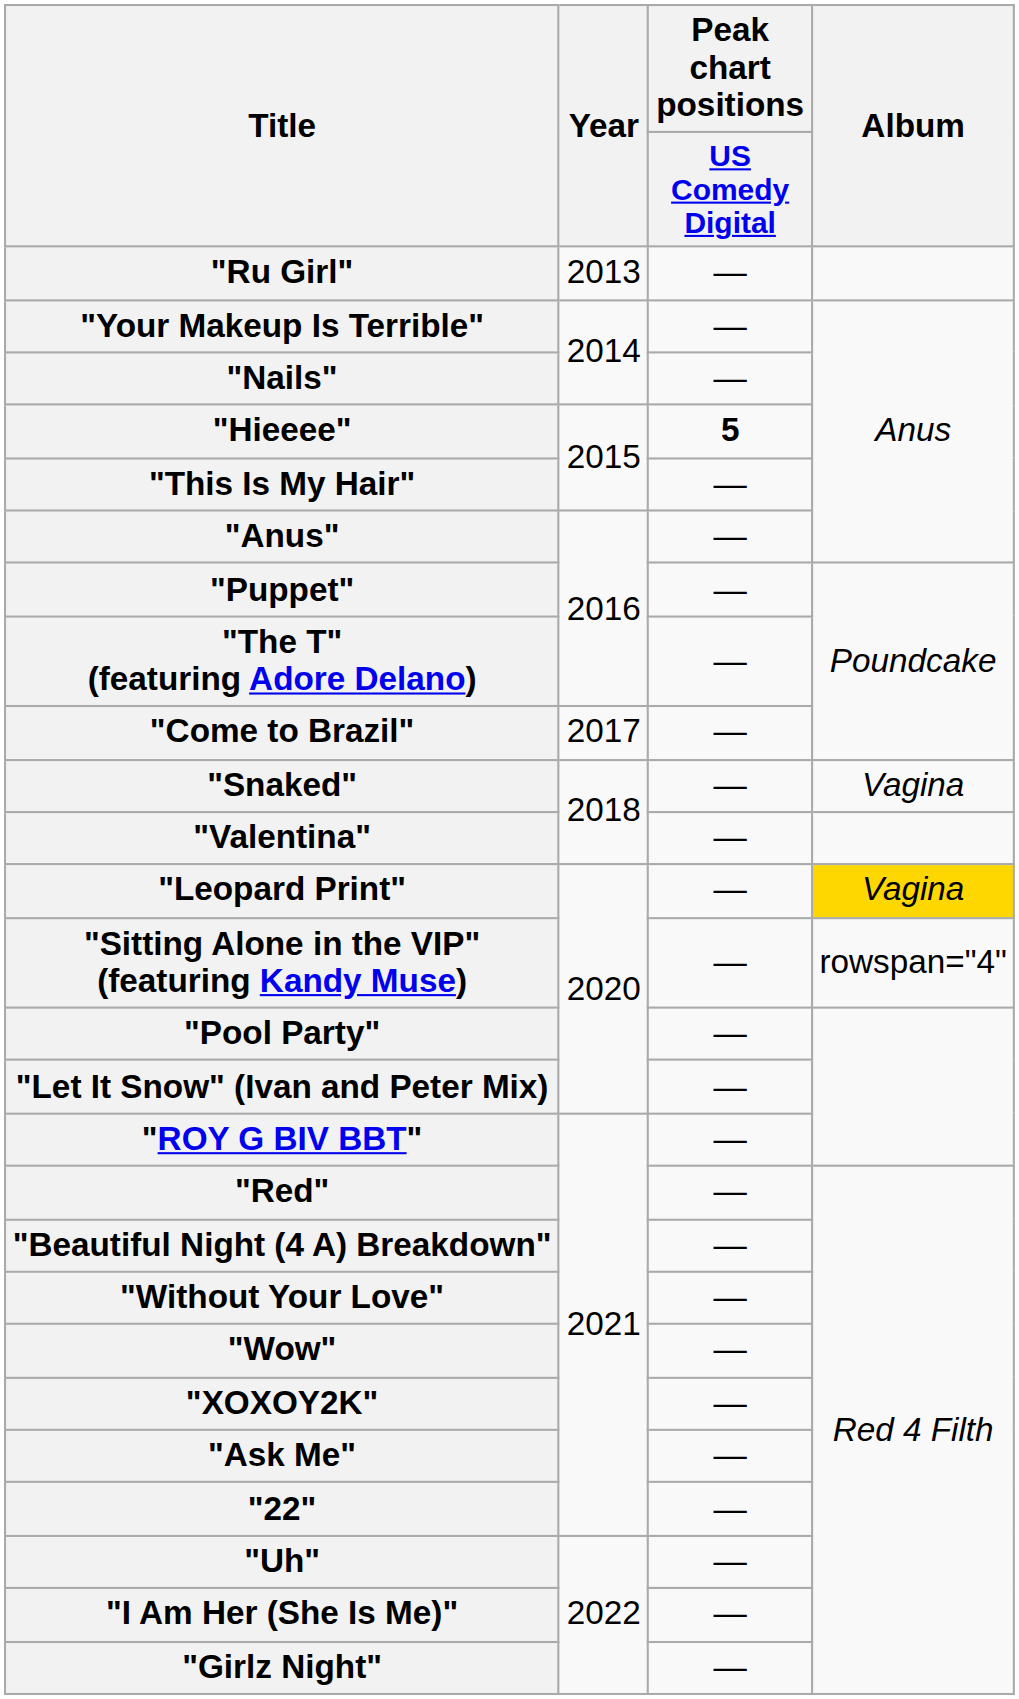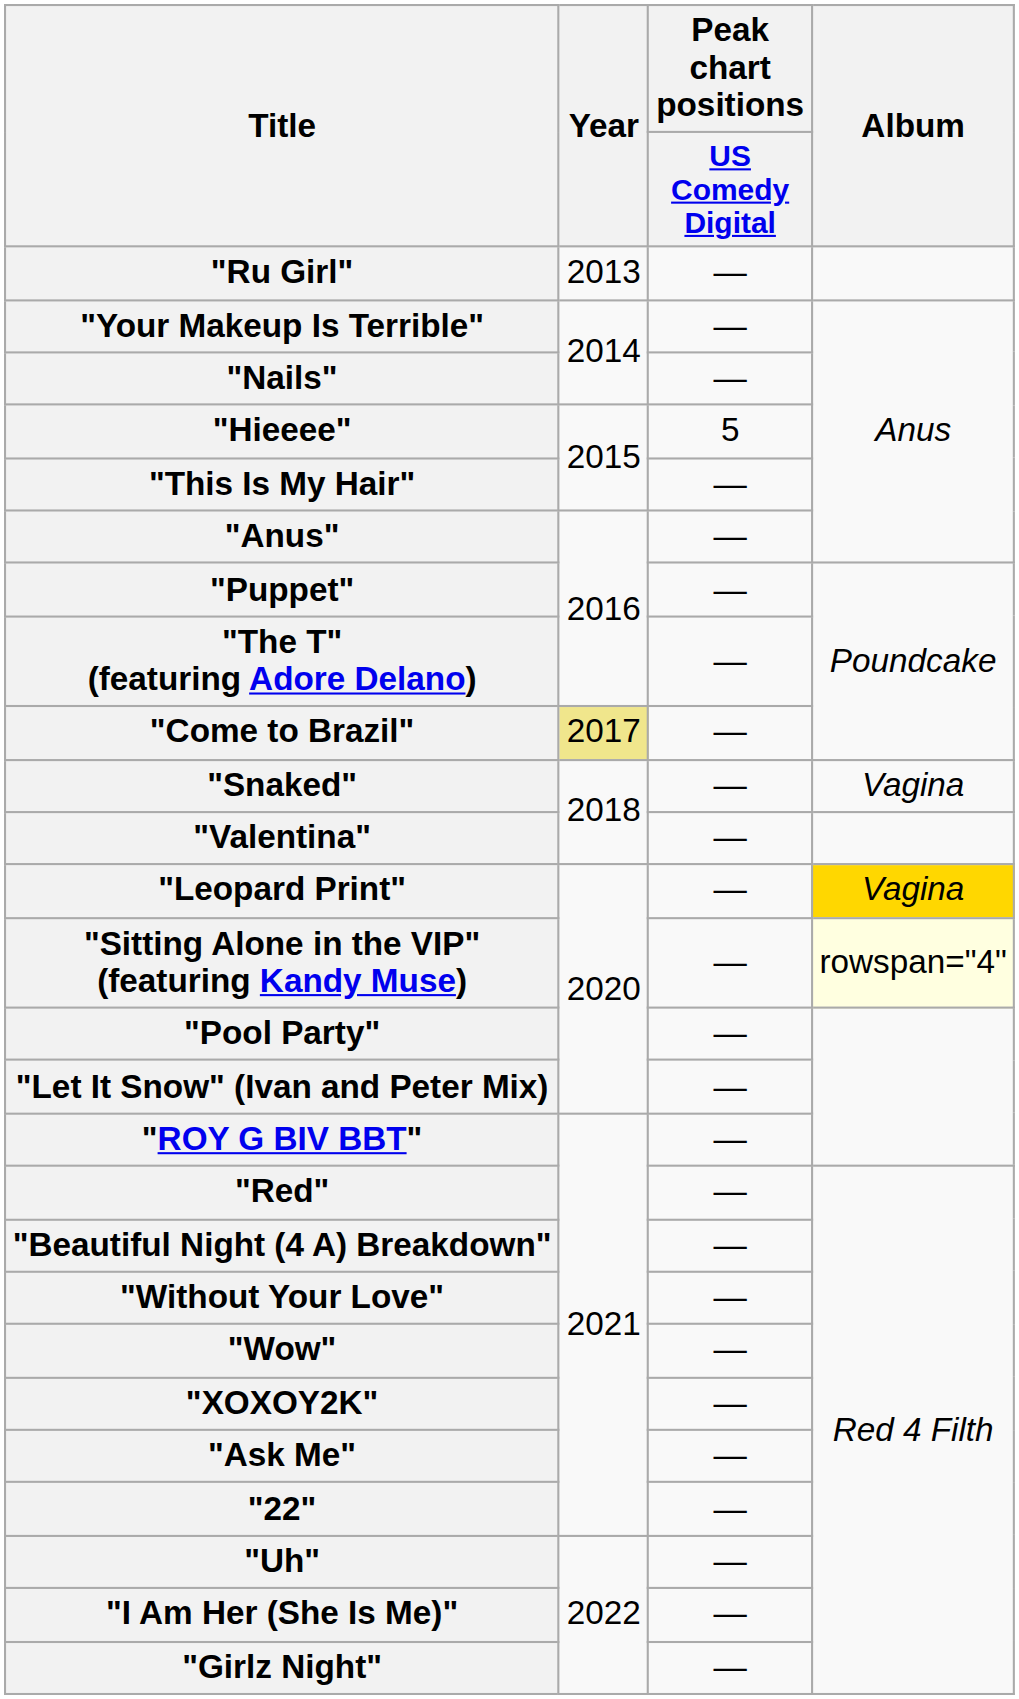"Hieeee" | Peak chart positions / US Comedy Digital: bold -> normal
"Come to Brazil" | Year: no background -> khaki background
"Sitting Alone in the VIP" (featuring Kandy Muse) | Album: no background -> lightyellow background
